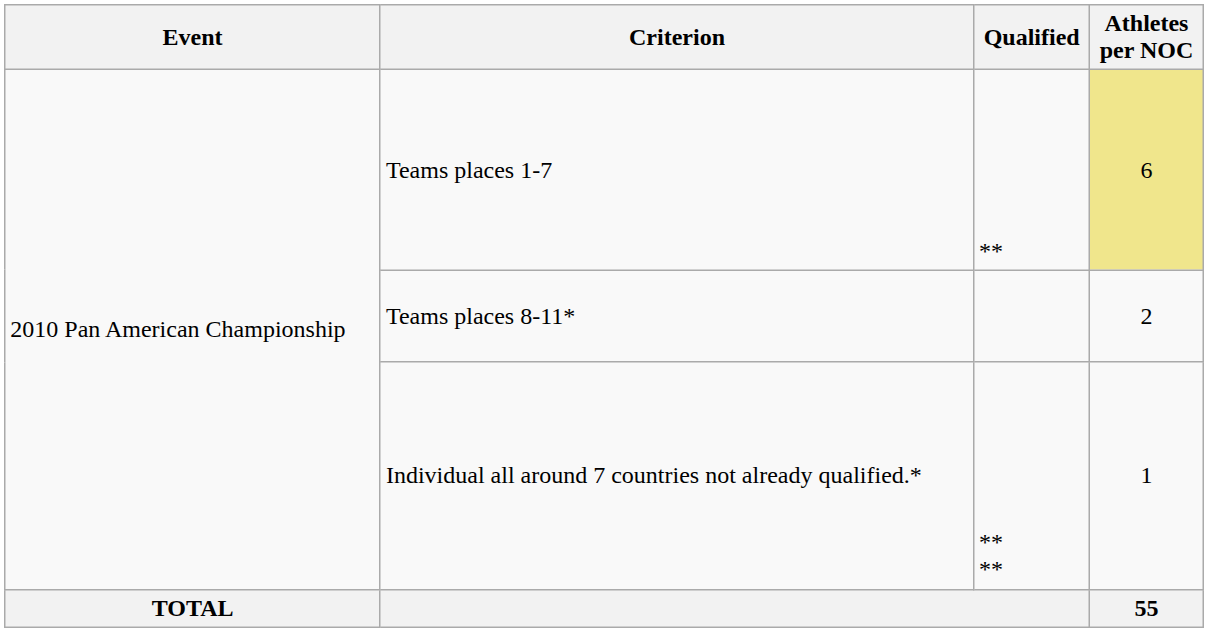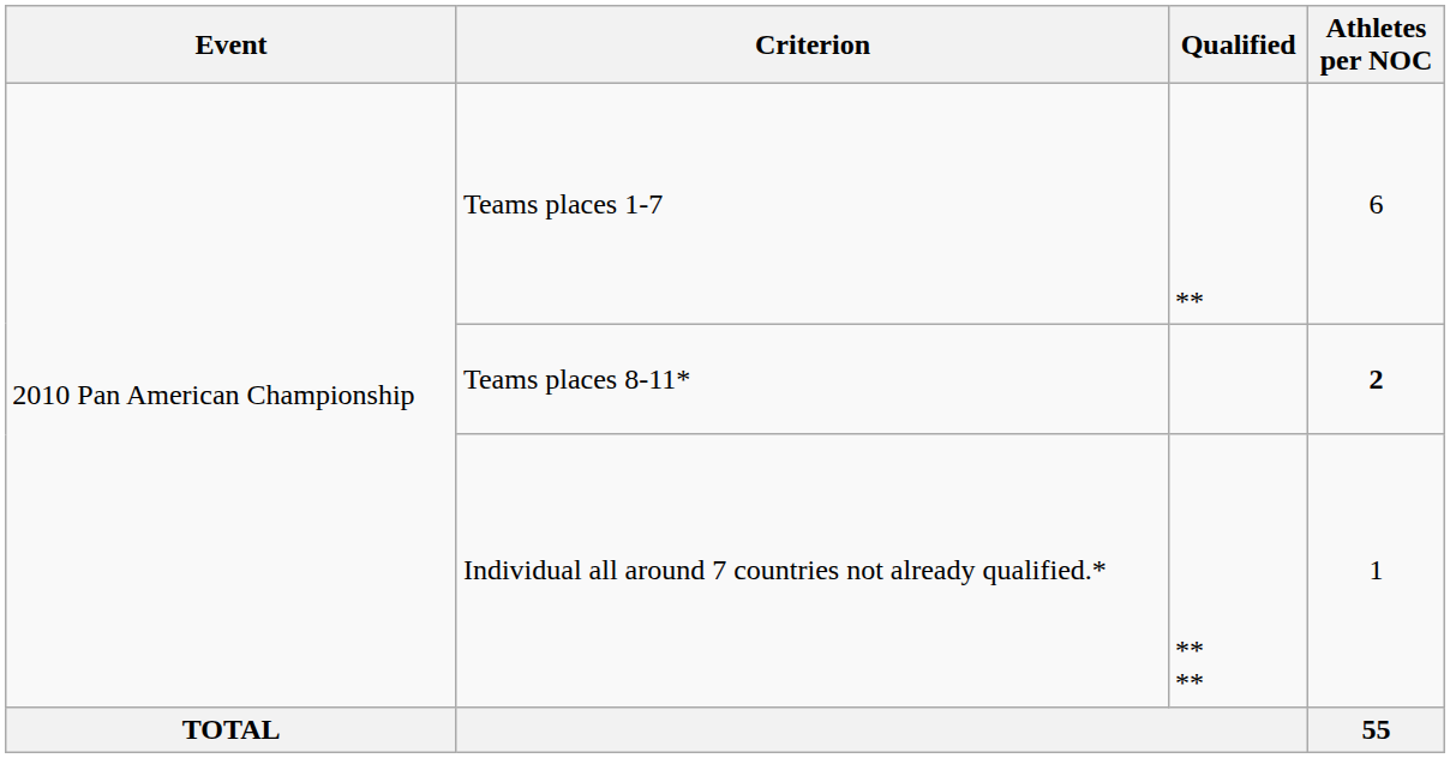Teams places 1-7 | Athletes per NOC: khaki background -> no background
Teams places 8-11* | Athletes per NOC: normal -> bold
